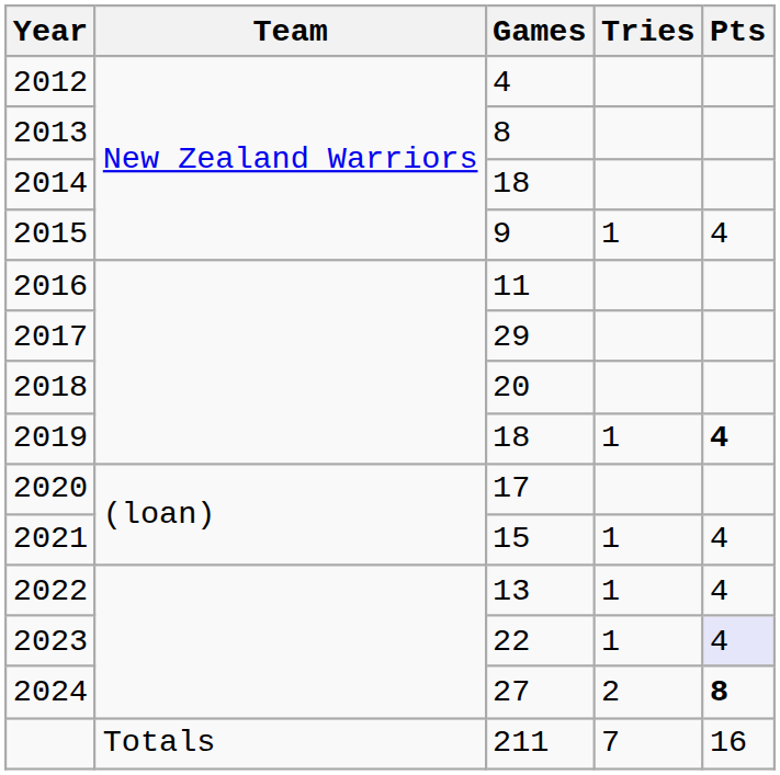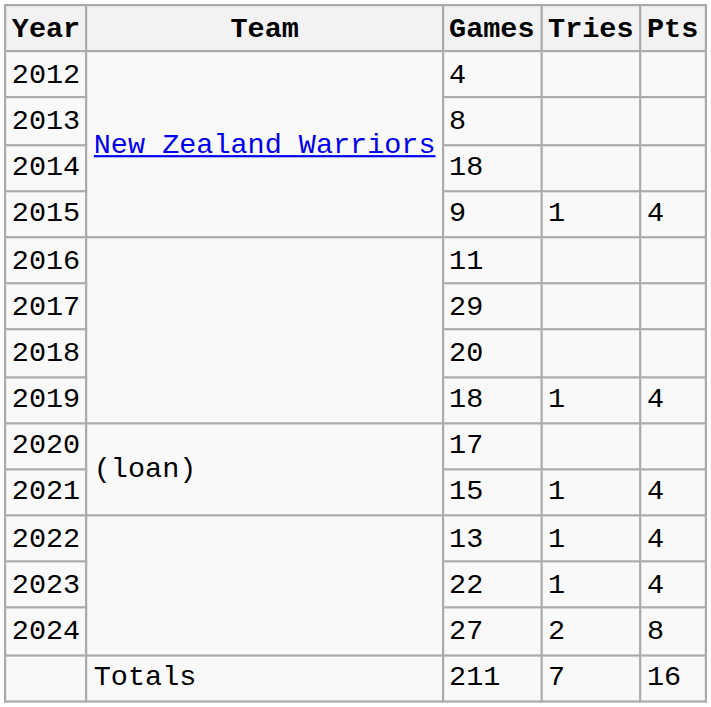2019 | Pts: bold -> normal
2023 | Pts: lavender background -> no background
2024 | Pts: bold -> normal
